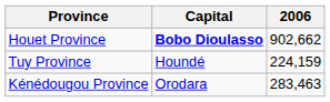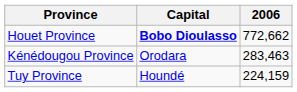Houet Province | 2006: 902,662 -> 772,662
rows swapped: Kénédougou Province <-> Tuy Province
